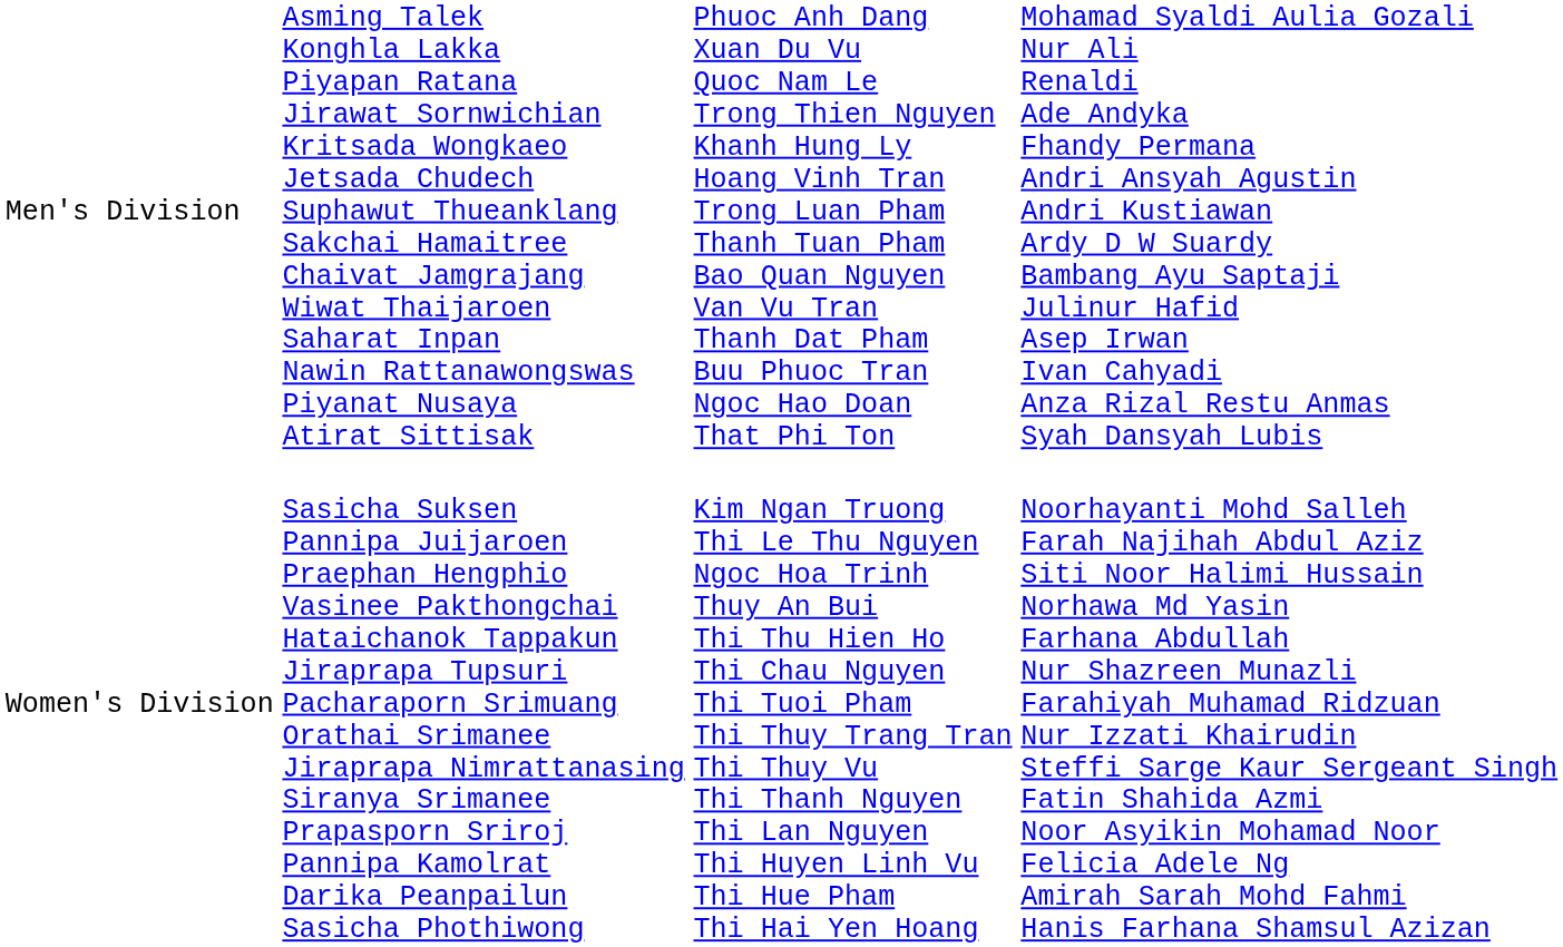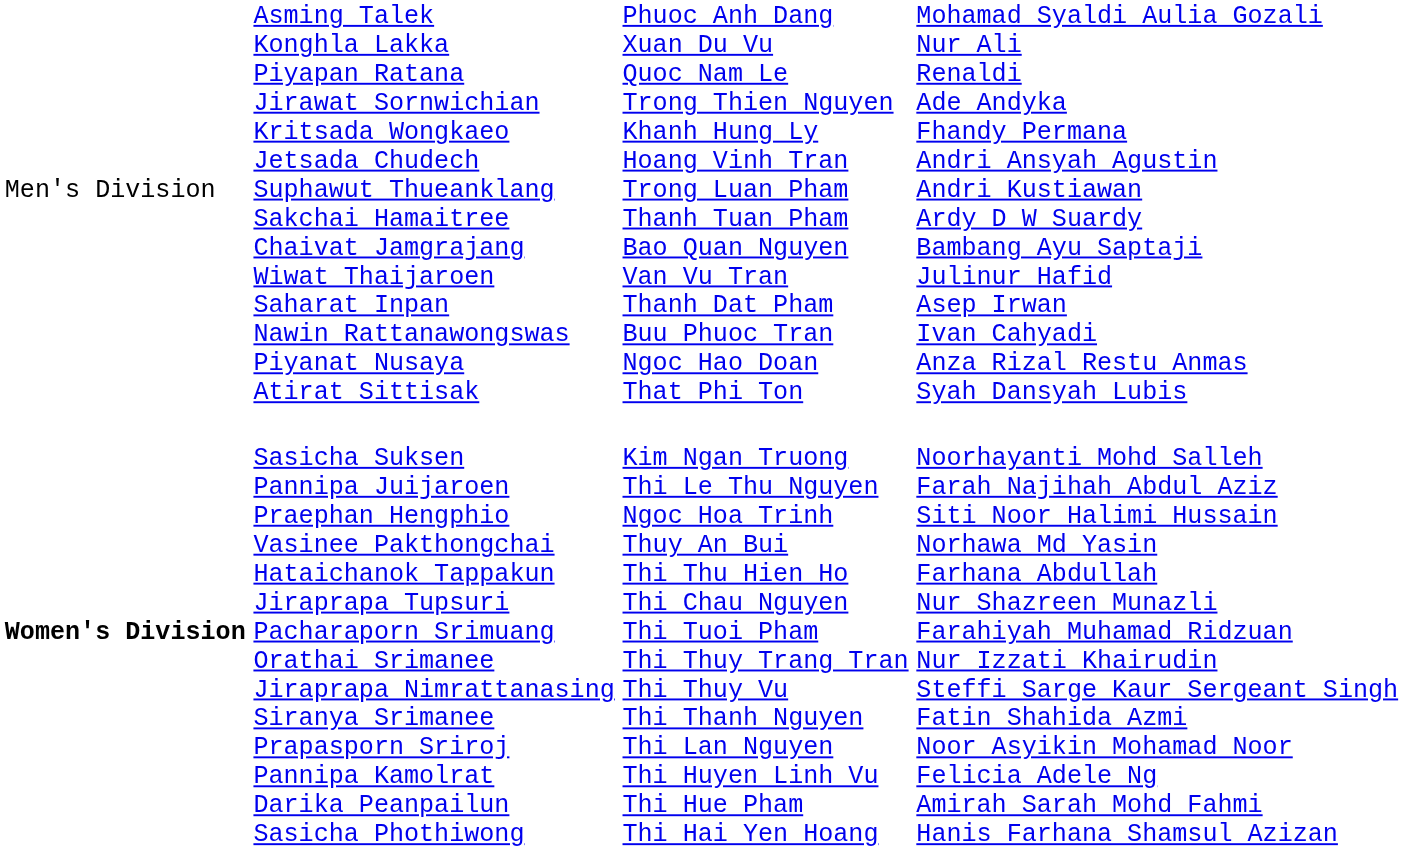Women's Division | column 1: normal -> bold
